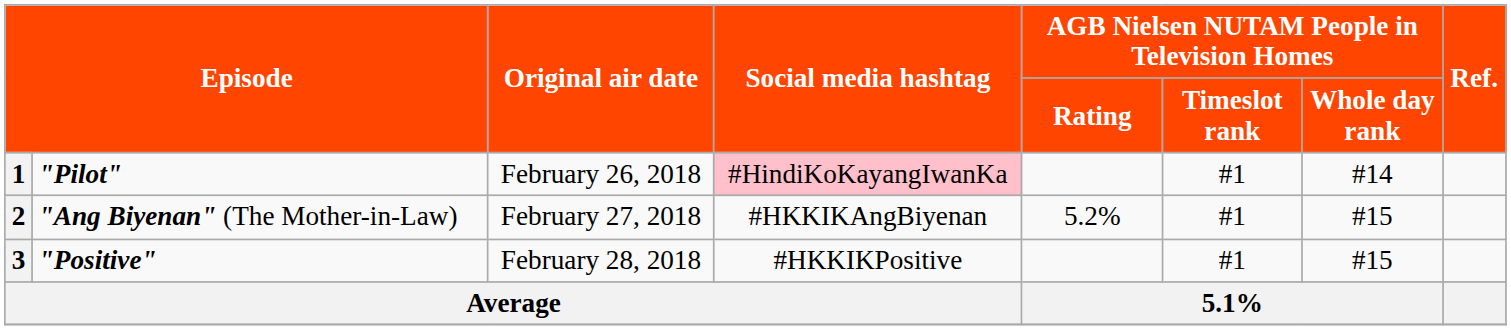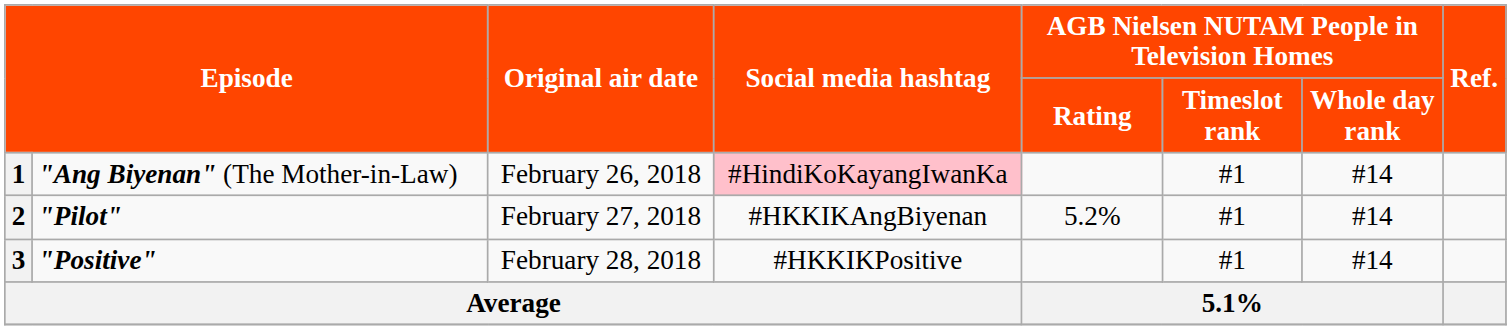1 | column 2: "Pilot" -> "Ang Biyenan" (The Mother-in-Law)
2 | column 2: "Ang Biyenan" (The Mother-in-Law) -> "Pilot"
2 | column 7: #15 -> #14
3 | column 7: #15 -> #14
